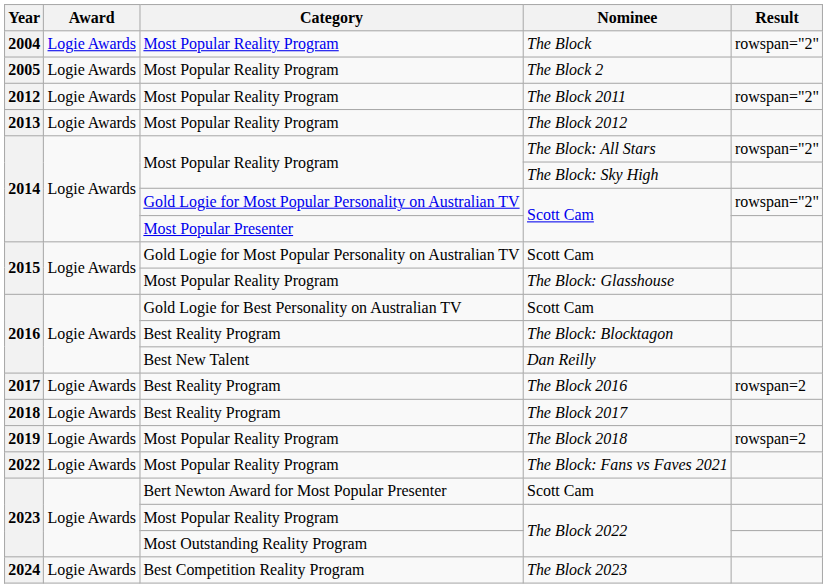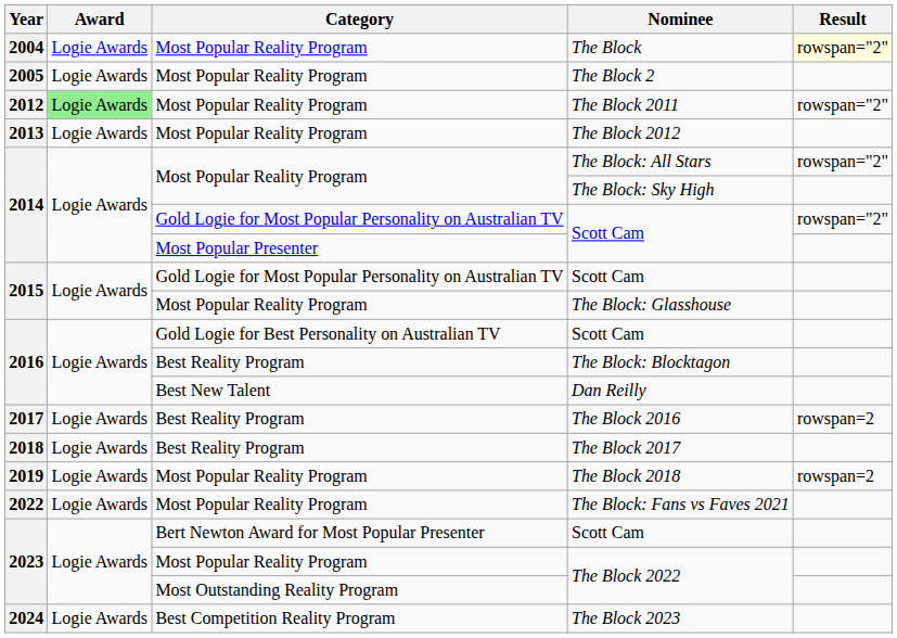The Block | Result: no background -> lightyellow background
The Block 2011 | Award: no background -> lightgreen background
